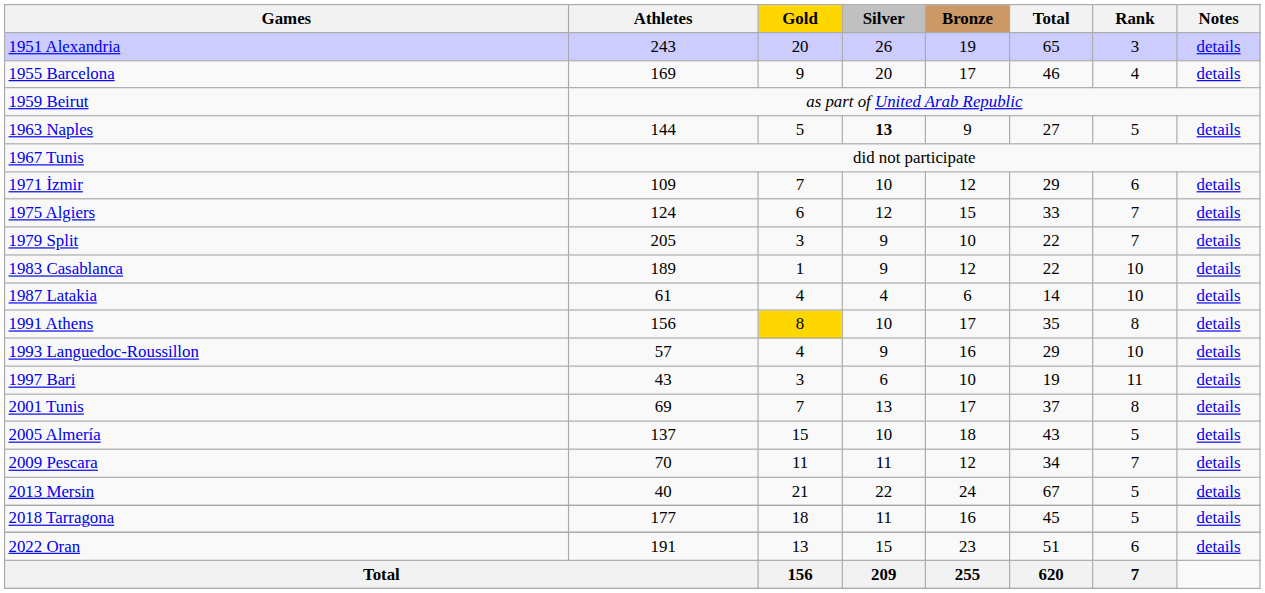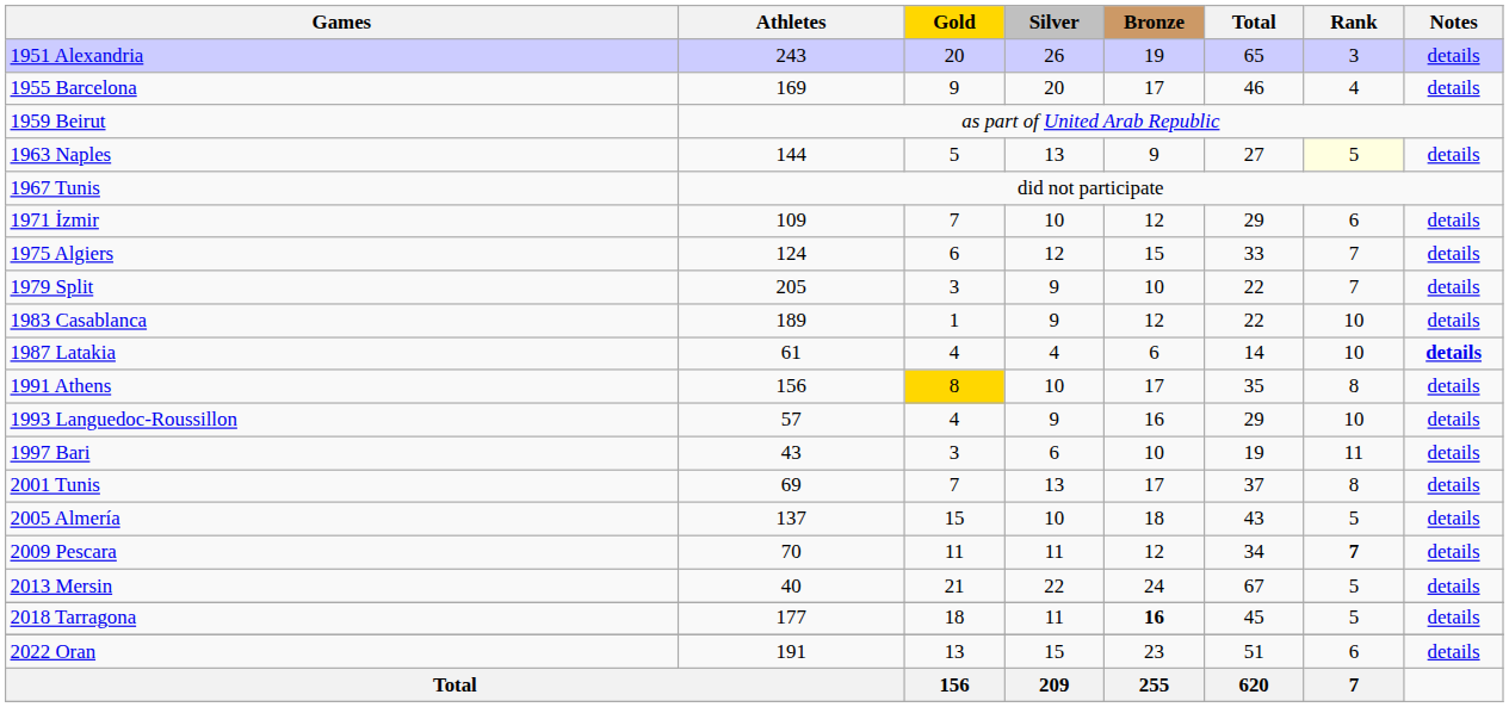1963 Naples | Silver: bold -> normal
1963 Naples | Rank: no background -> lightyellow background
1987 Latakia | Notes: normal -> bold
2009 Pescara | Rank: normal -> bold
2018 Tarragona | Bronze: normal -> bold
